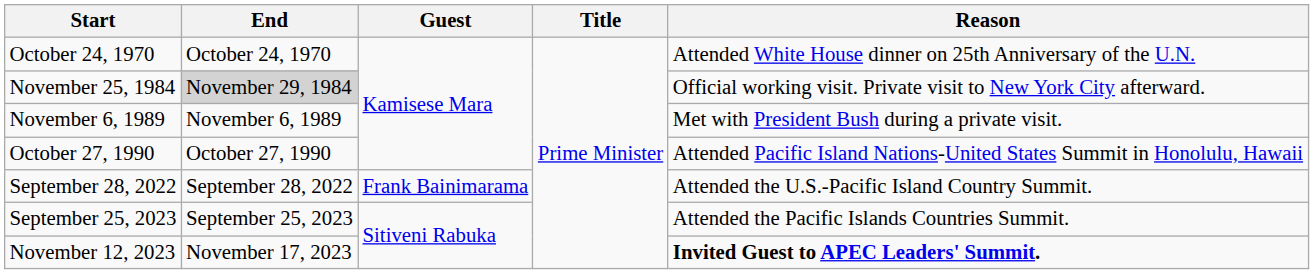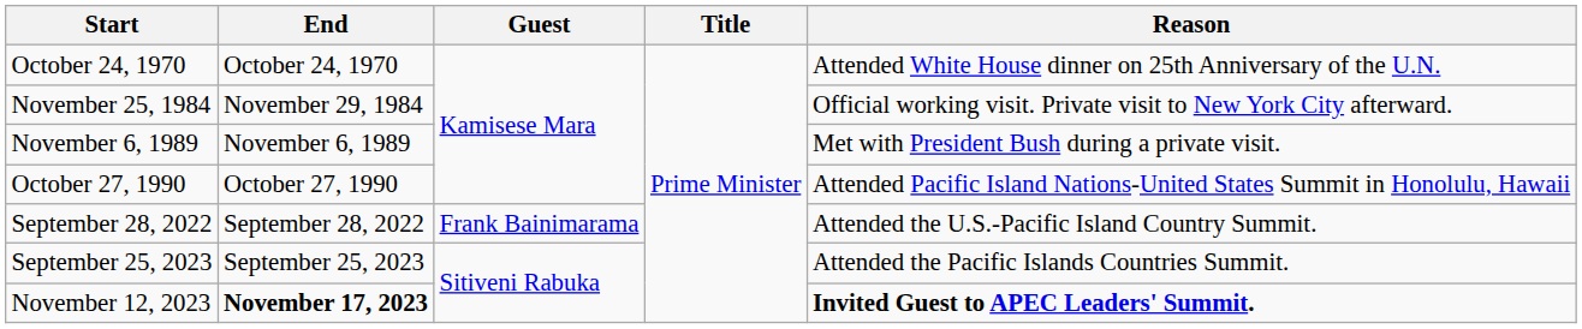November 25, 1984 | End: lightgrey background -> no background
November 12, 2023 | End: normal -> bold
